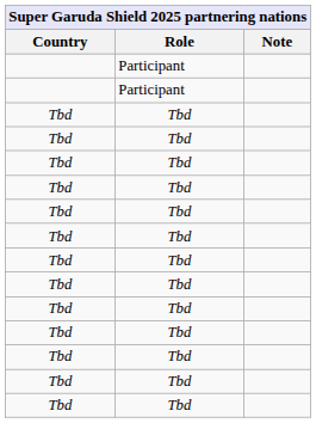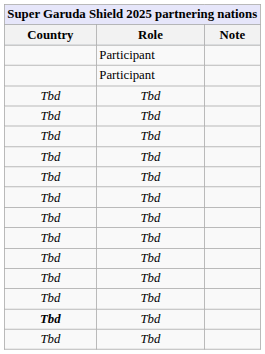row 16 | Country: normal -> bold
